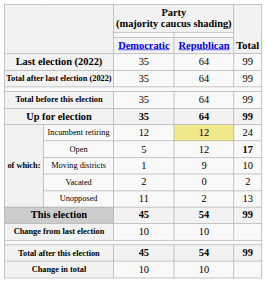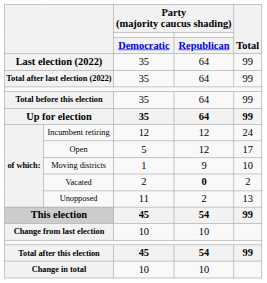Incumbent retiring | column 4: khaki background -> no background
Open | Total: bold -> normal
Vacated | column 4: normal -> bold
